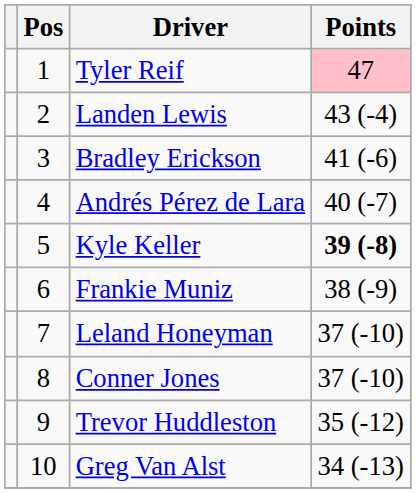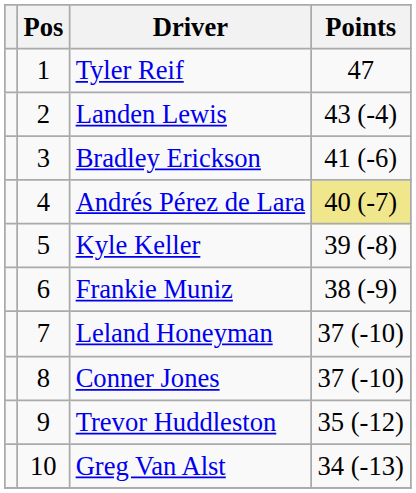Tyler Reif | Points: pink background -> no background
Andrés Pérez de Lara | Points: no background -> khaki background
Kyle Keller | Points: bold -> normal
